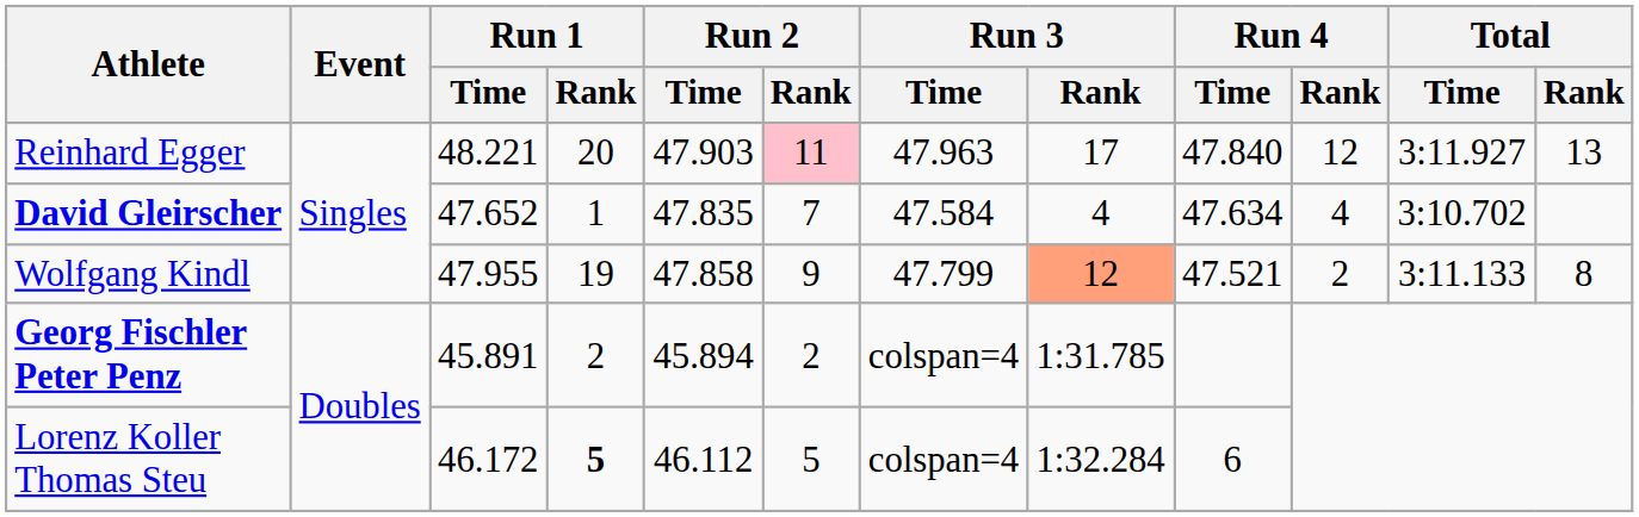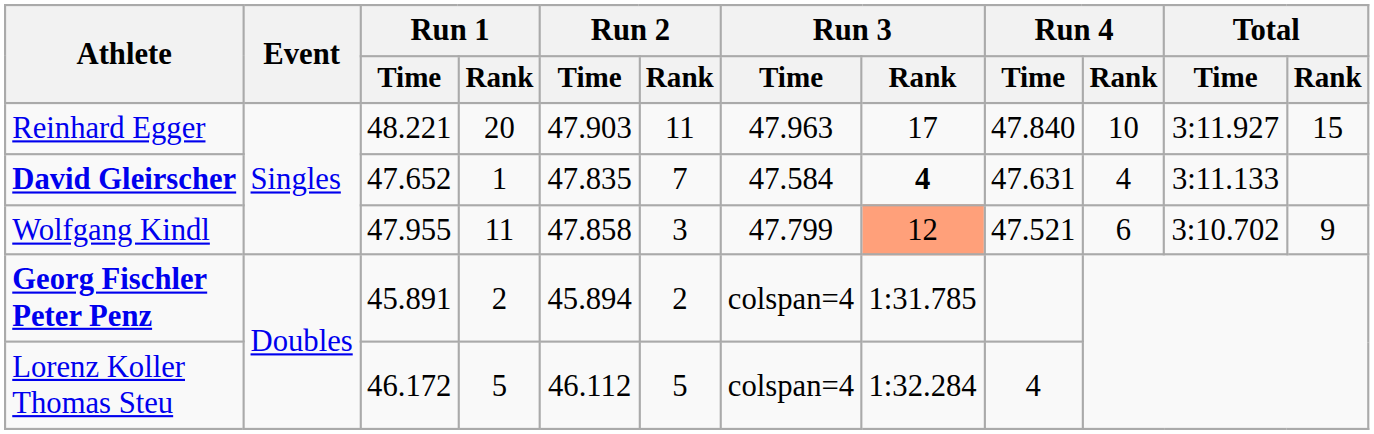Reinhard Egger | Run 2 / Rank: pink background -> no background
Reinhard Egger | Run 4 / Rank: 12 -> 10
Reinhard Egger | Total / Rank: 13 -> 15
David Gleirscher | Run 3 / Rank: normal -> bold
David Gleirscher | Run 4 / Time: 47.634 -> 47.631
David Gleirscher | Total / Time: 3:10.702 -> 3:11.133
Wolfgang Kindl | Run 1 / Rank: 19 -> 11
Wolfgang Kindl | Run 2 / Rank: 9 -> 3
Wolfgang Kindl | Run 4 / Rank: 2 -> 6
Wolfgang Kindl | Total / Time: 3:11.133 -> 3:10.702
Wolfgang Kindl | Total / Rank: 8 -> 9
Lorenz Koller Thomas Steu | Run 1 / Rank: bold -> normal
Lorenz Koller Thomas Steu | Run 4 / Time: 6 -> 4
